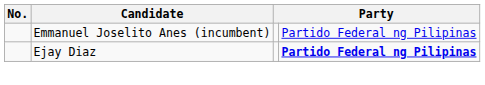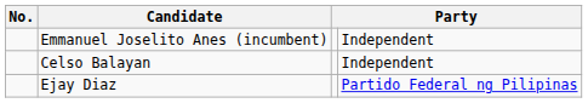Emmanuel Joselito Anes (incumbent) | column 4: Partido Federal ng Pilipinas -> Independent
+ row: Celso Balayan | Independent
Ejay Diaz | column 4: bold -> normal
